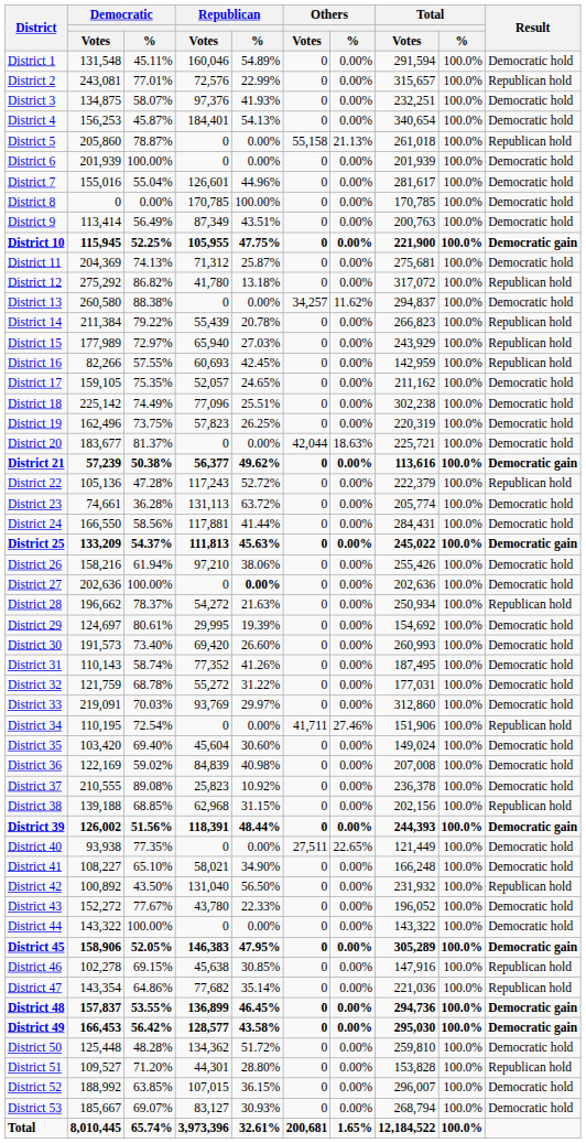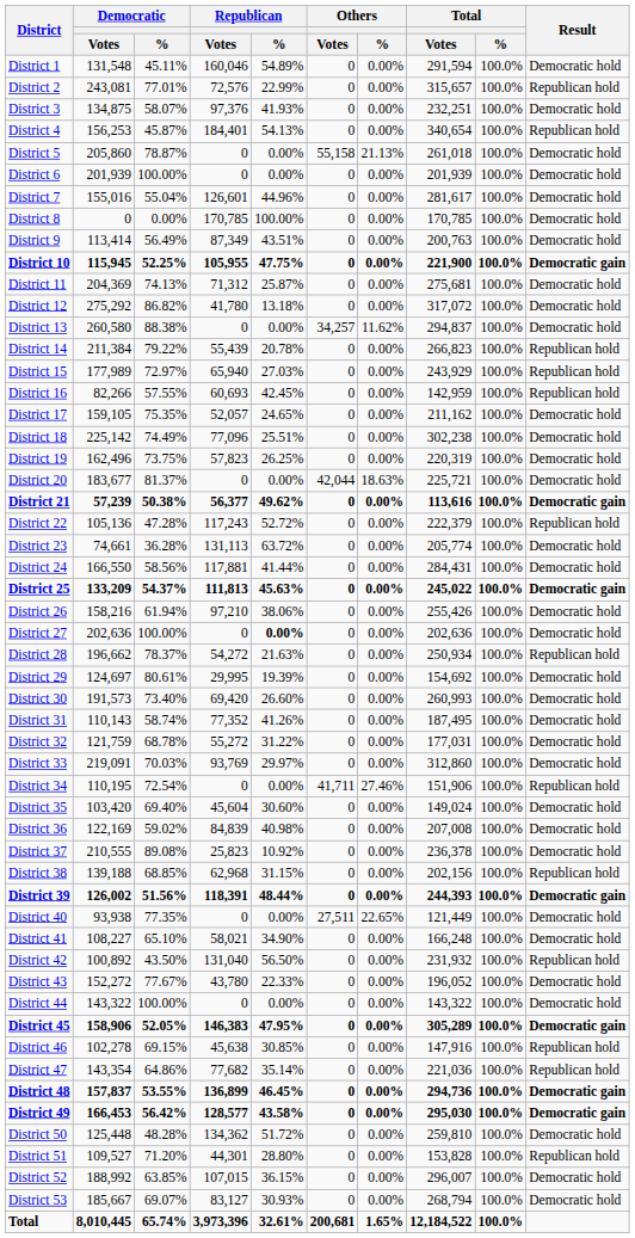District 4 | Result: Democratic hold -> Republican hold
District 5 | Result: Republican hold -> Democratic hold
District 12 | Result: Republican hold -> Democratic hold
